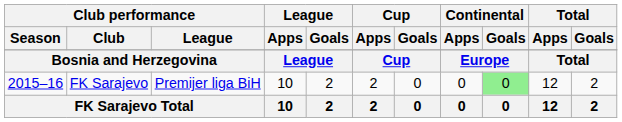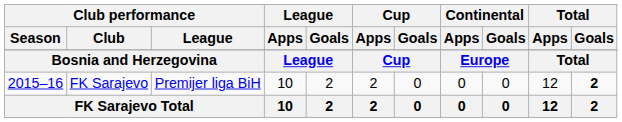FK Sarajevo | Continental / Goals: lightgreen background -> no background
FK Sarajevo | Total / Goals: normal -> bold
